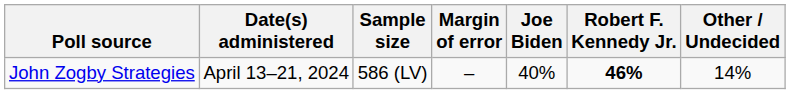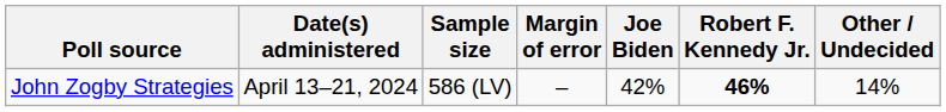John Zogby Strategies | Joe Biden: 40% -> 42%
